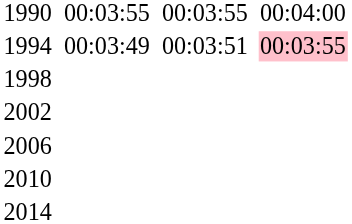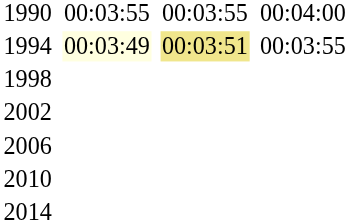1994 | column 2: no background -> lightyellow background
1994 | column 3: no background -> khaki background
1994 | column 4: pink background -> no background
